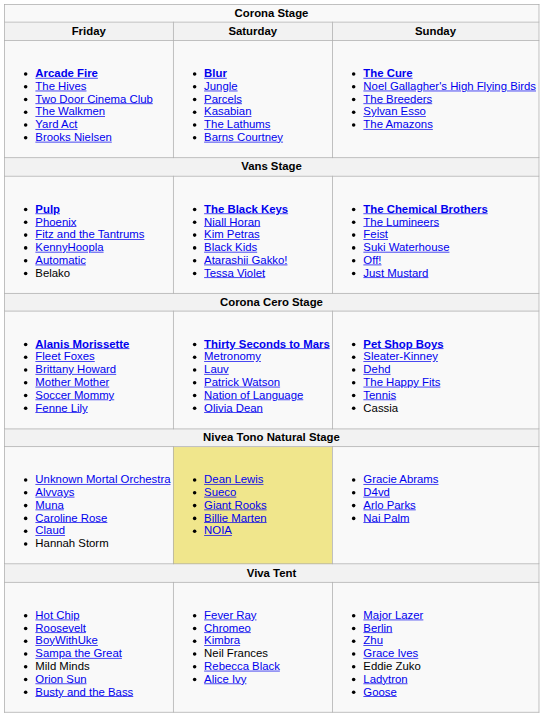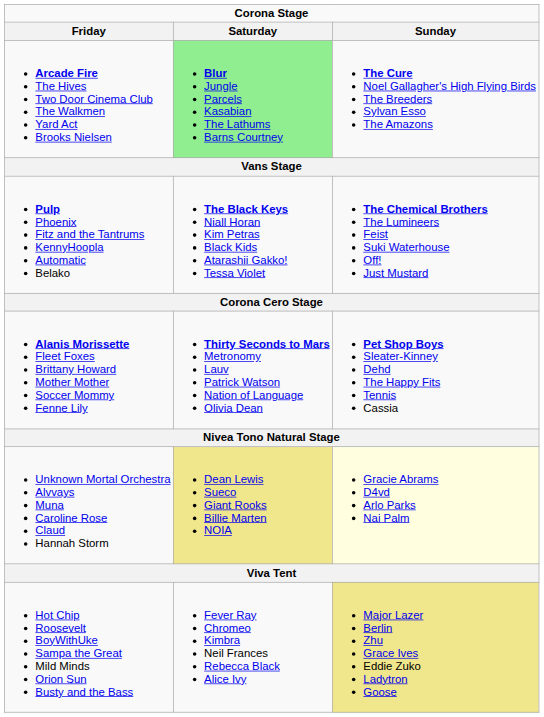row 3 | Saturday: no background -> lightgreen background
row 9 | Sunday: no background -> lightyellow background
row 11 | Sunday: no background -> khaki background
